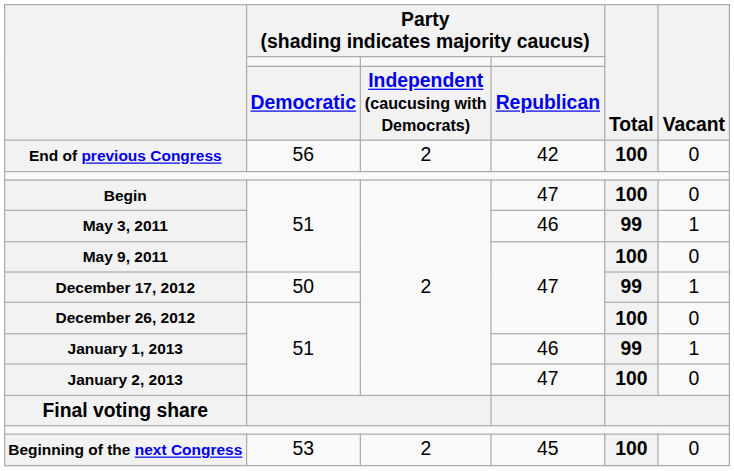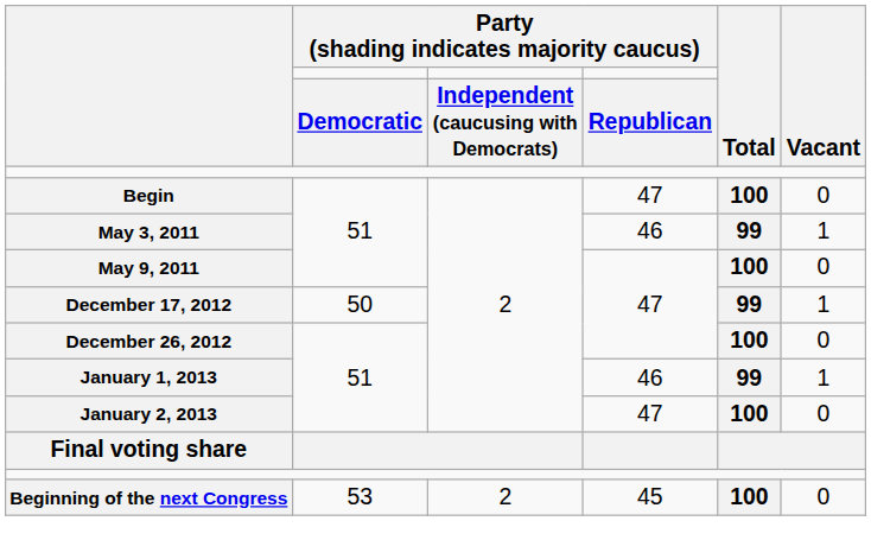- row: End of previous Congress | 56 | 2 | 42 | 100 | 0
